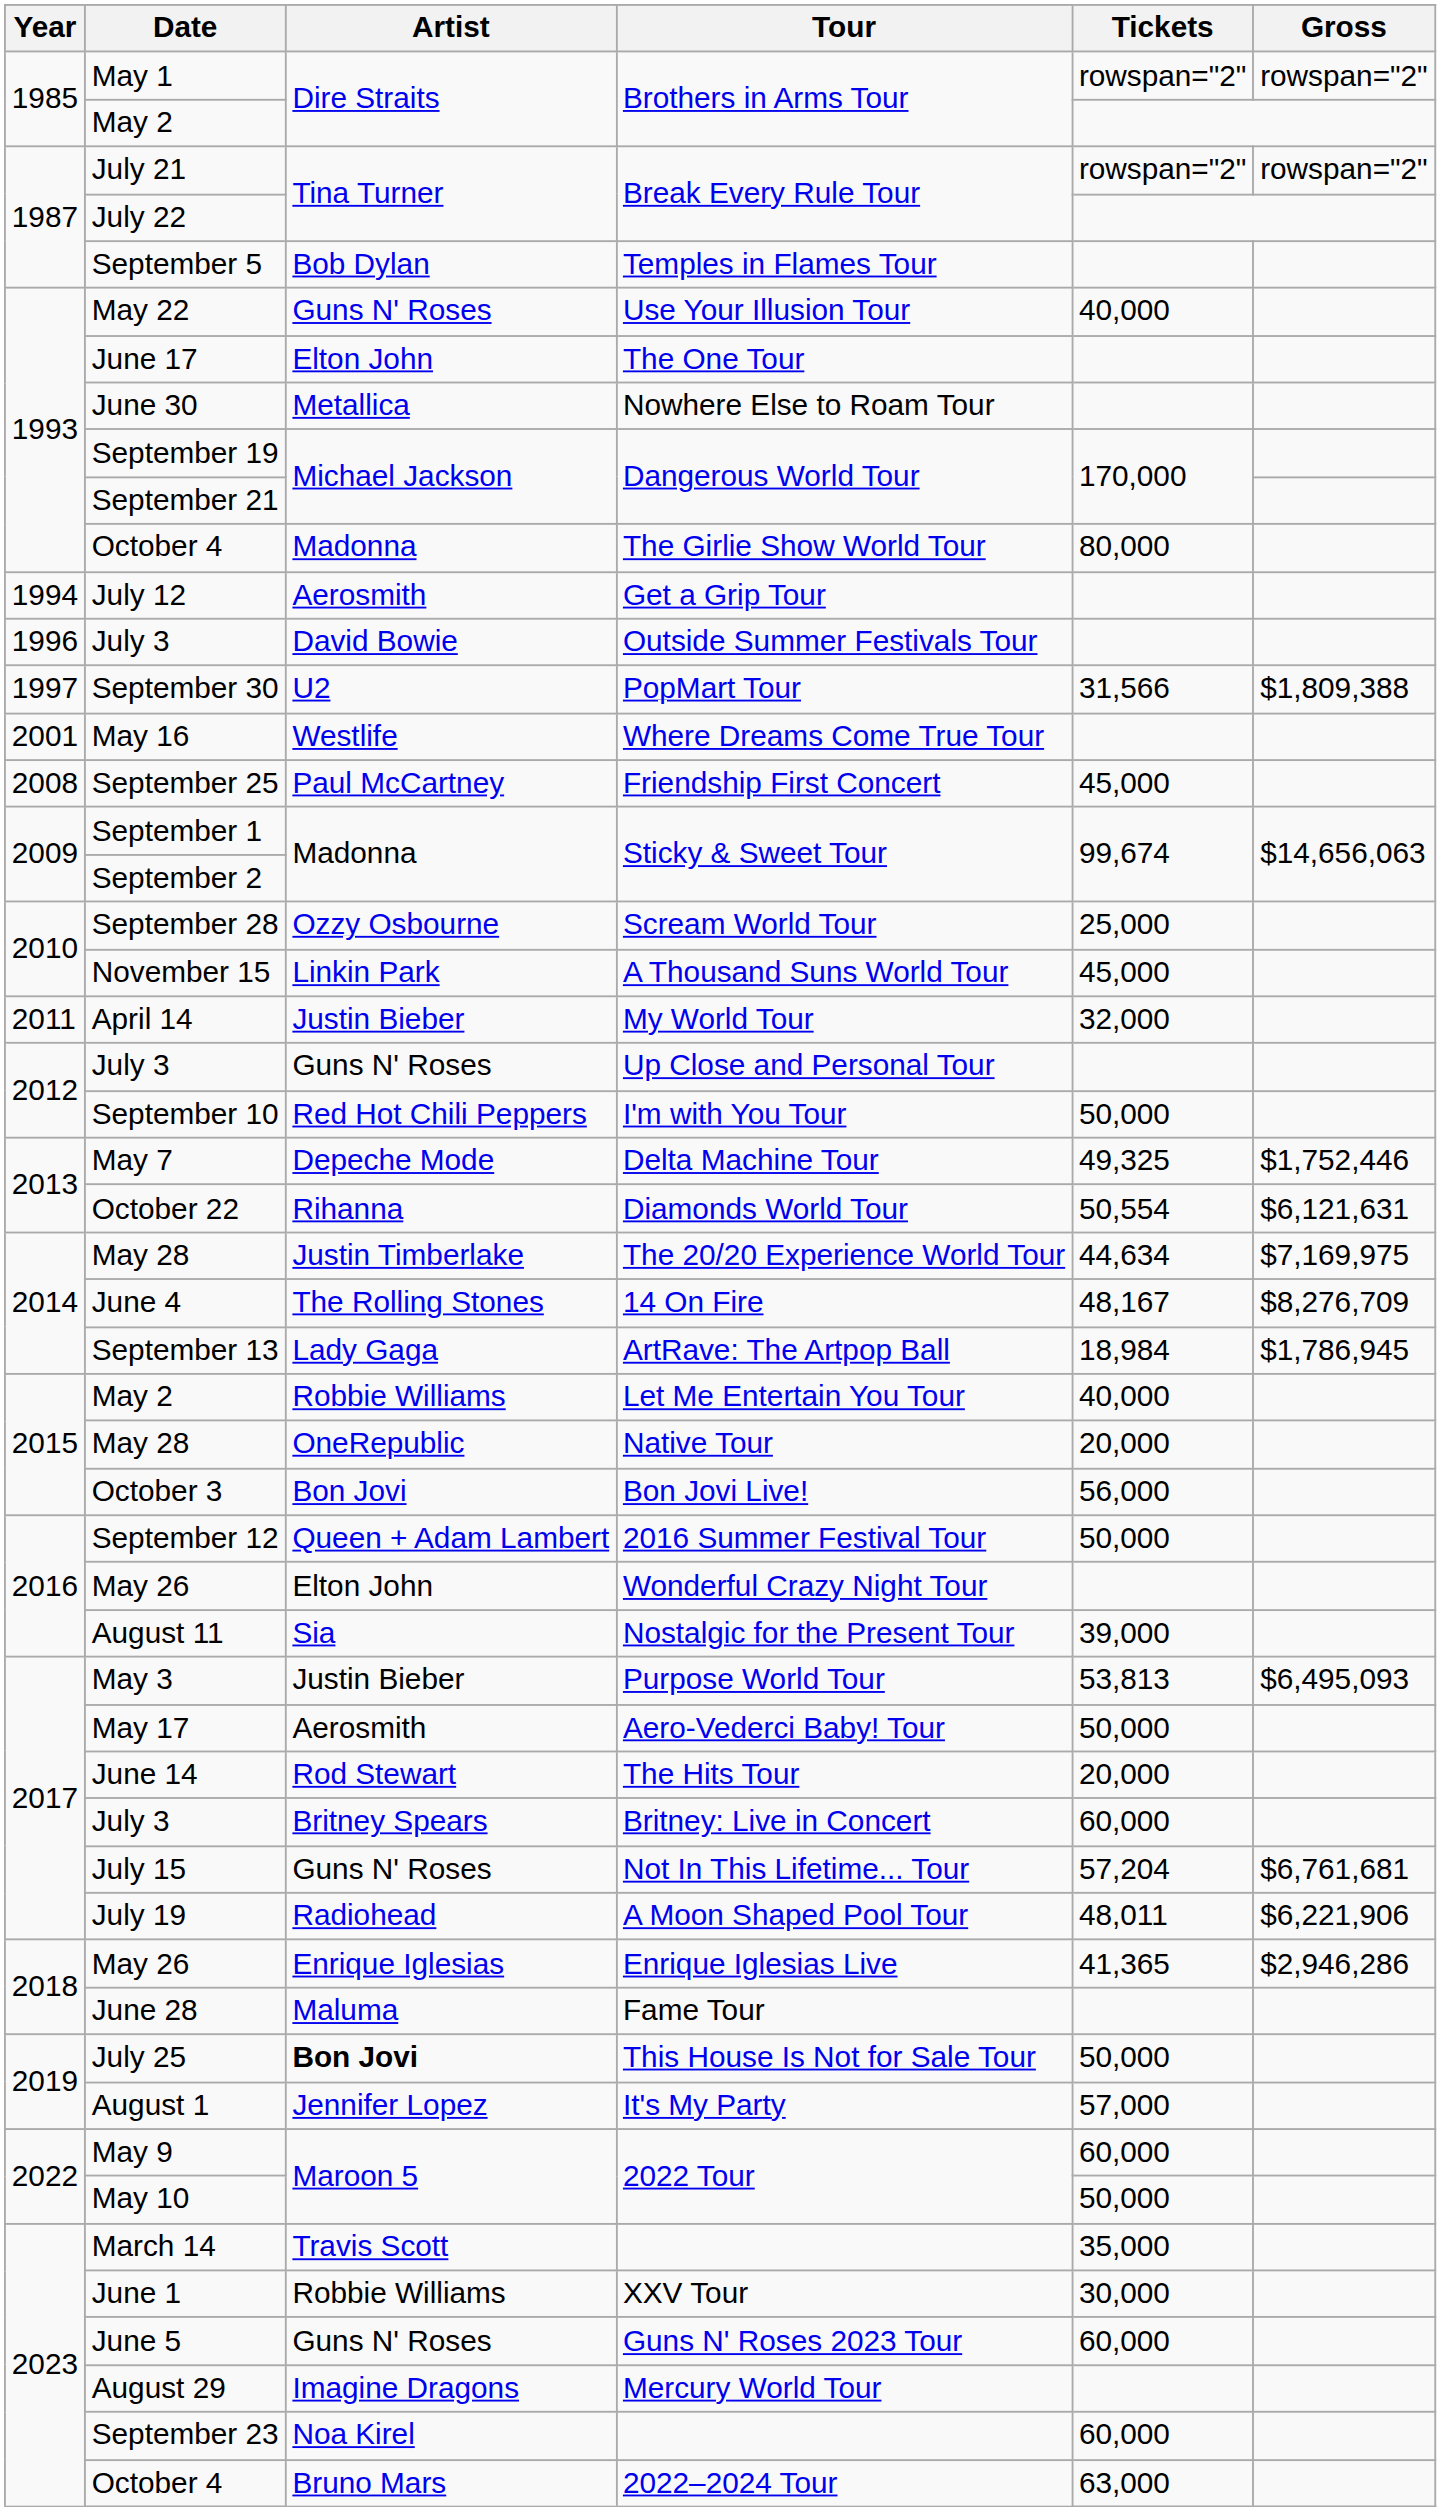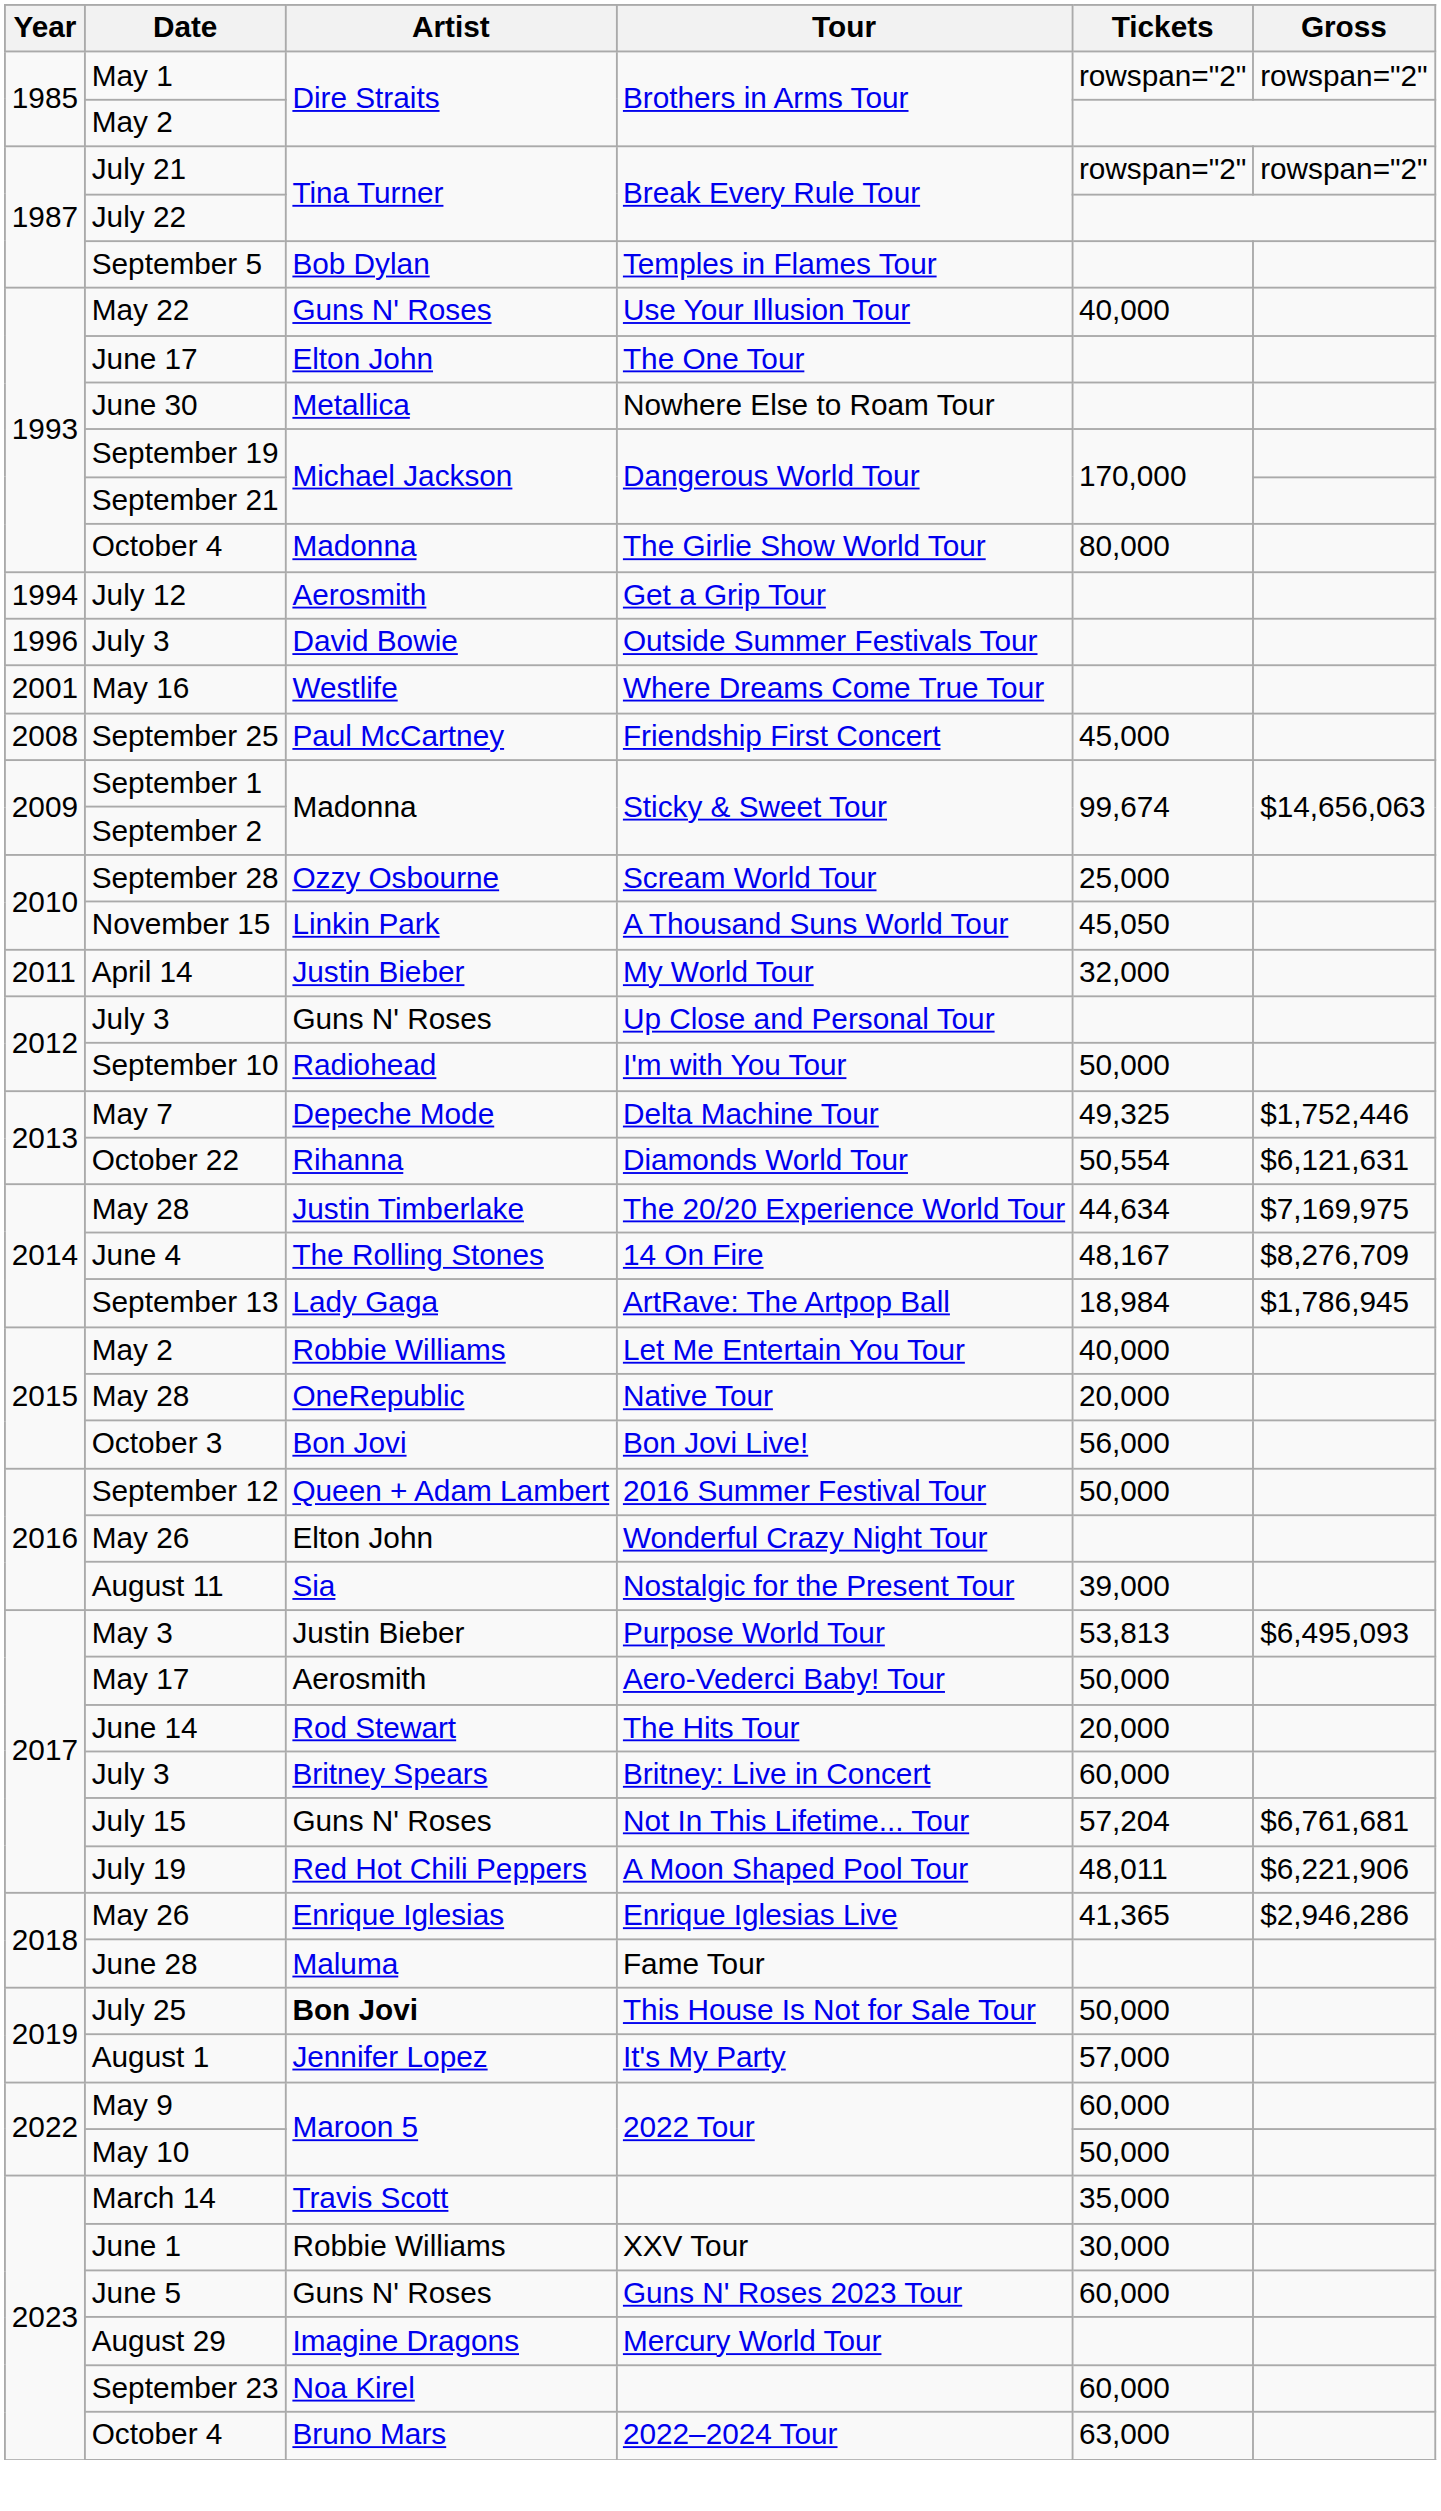- row: 1997 | September 30 | U2 | PopMart Tour | 31,566 | $1,809,388
November 15 | Tickets: 45,000 -> 45,050
September 10 | Artist: Red Hot Chili Peppers -> Radiohead
July 19 | Artist: Radiohead -> Red Hot Chili Peppers
